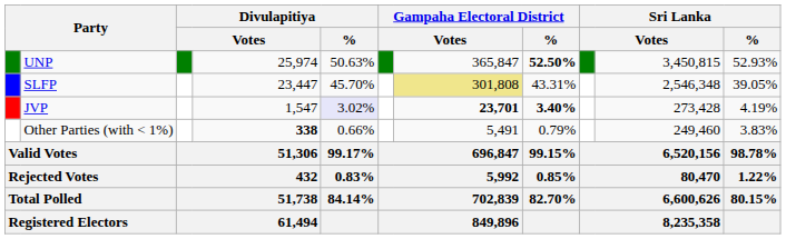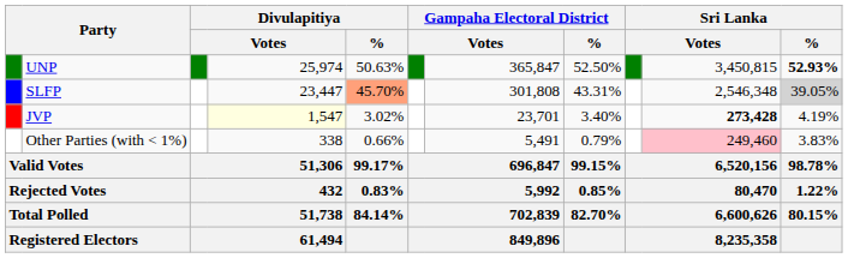UNP | Gampaha Electoral District / %: bold -> normal
UNP | Sri Lanka / %: normal -> bold
SLFP | Divulapitiya / %: no background -> lightsalmon background
SLFP | column 7: khaki background -> no background
SLFP | Sri Lanka / %: no background -> lightgrey background
JVP | column 4: no background -> lightyellow background
JVP | Divulapitiya / %: lavender background -> no background
JVP | column 7: bold -> normal
JVP | Gampaha Electoral District / %: bold -> normal
JVP | column 10: normal -> bold
Other Parties (with < 1%) | column 4: bold -> normal
Other Parties (with < 1%) | column 10: no background -> pink background
